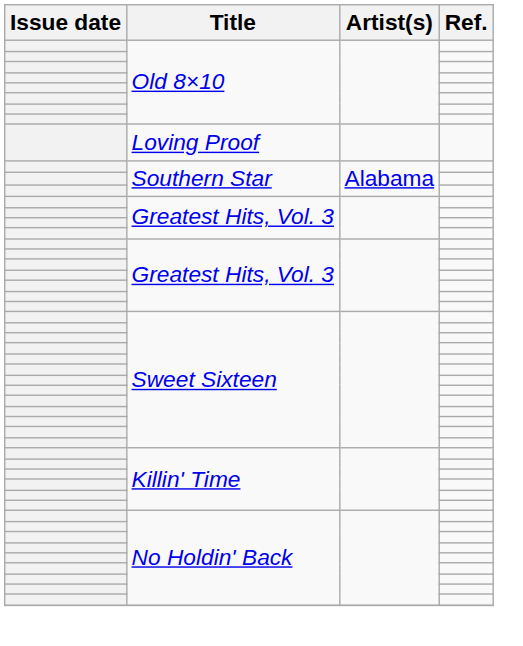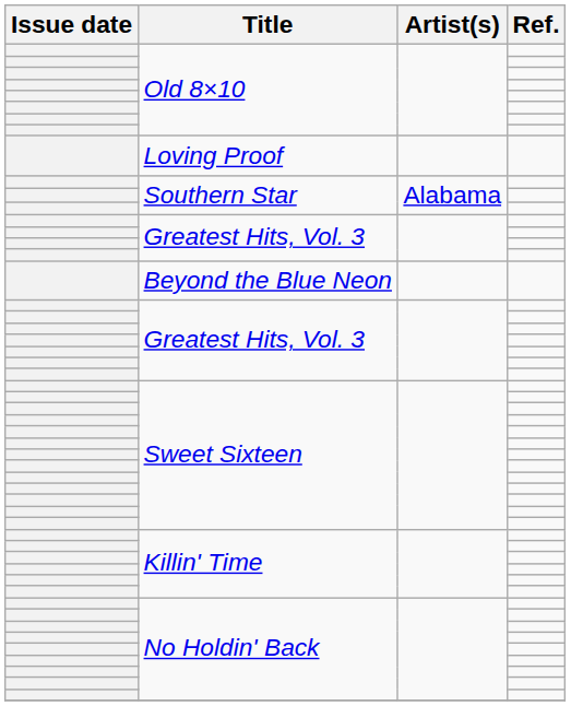+ row: Beyond the Blue Neon
